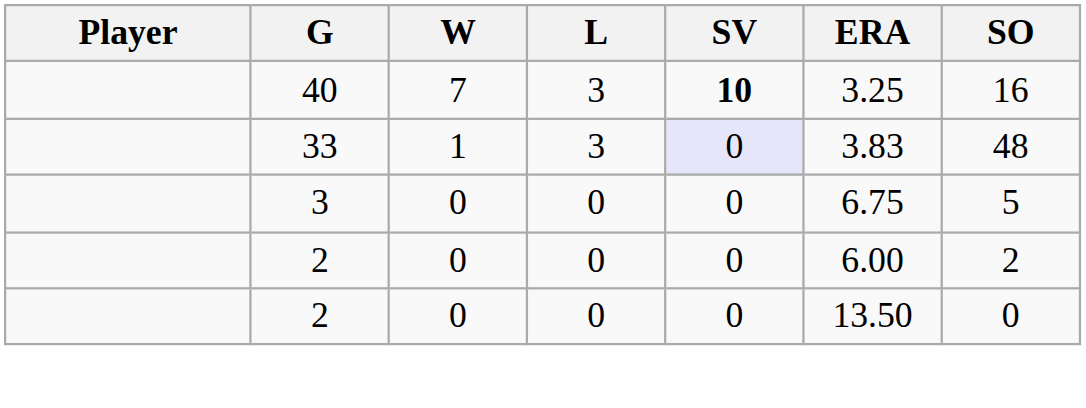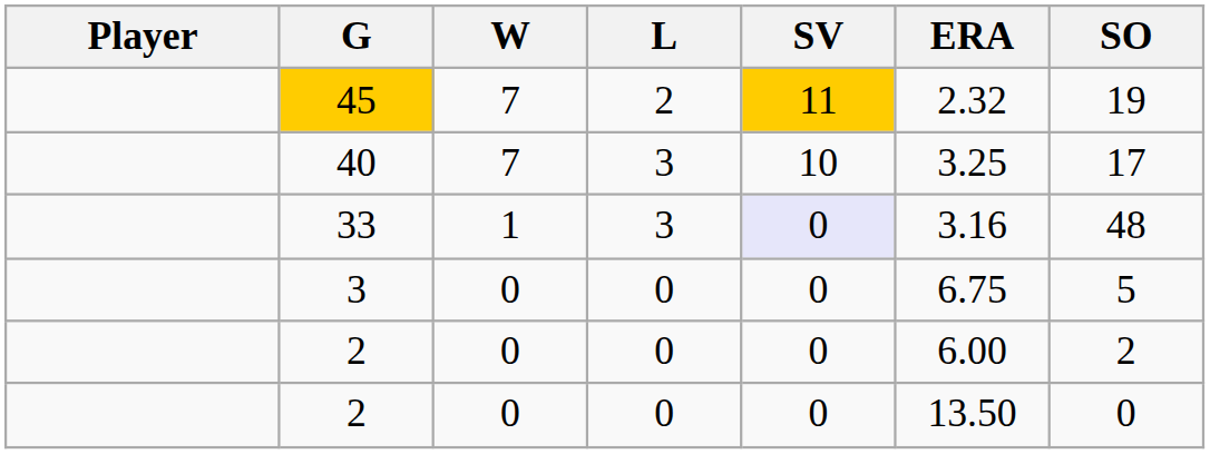+ row: 45 | 7 | 2 | 11 | 2.32 | 19
40 | SV: bold -> normal
40 | SO: 16 -> 17
33 | ERA: 3.83 -> 3.16
